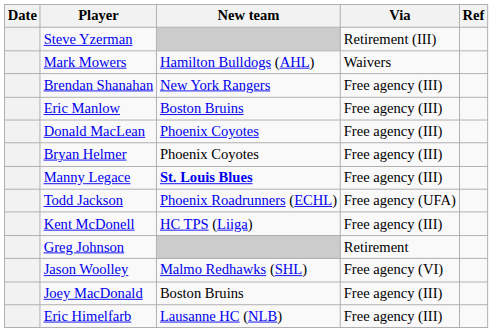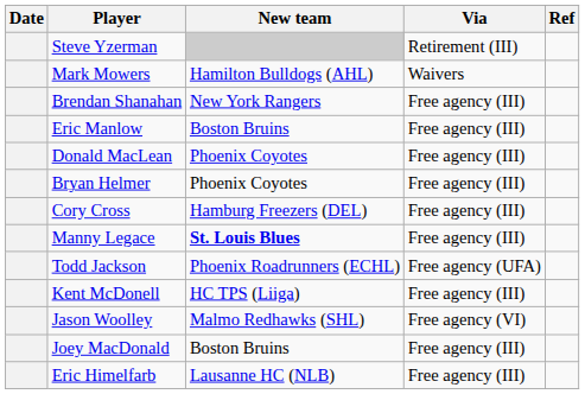+ row: Cory Cross | Hamburg Freezers (DEL) | Free agency (III)
- row: Greg Johnson | Retirement
